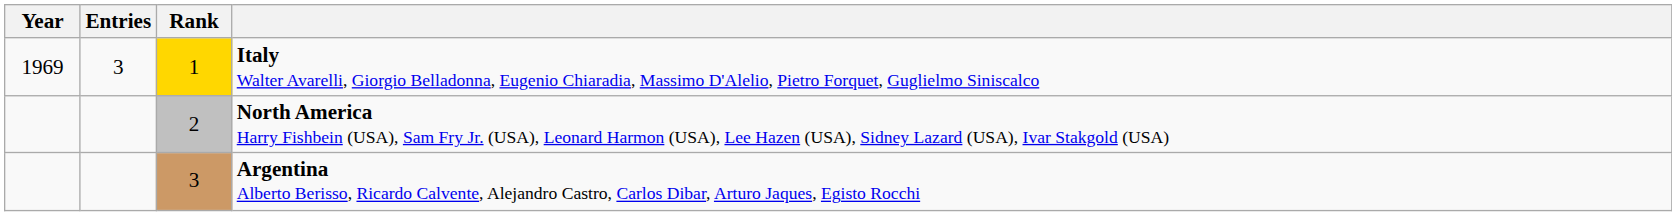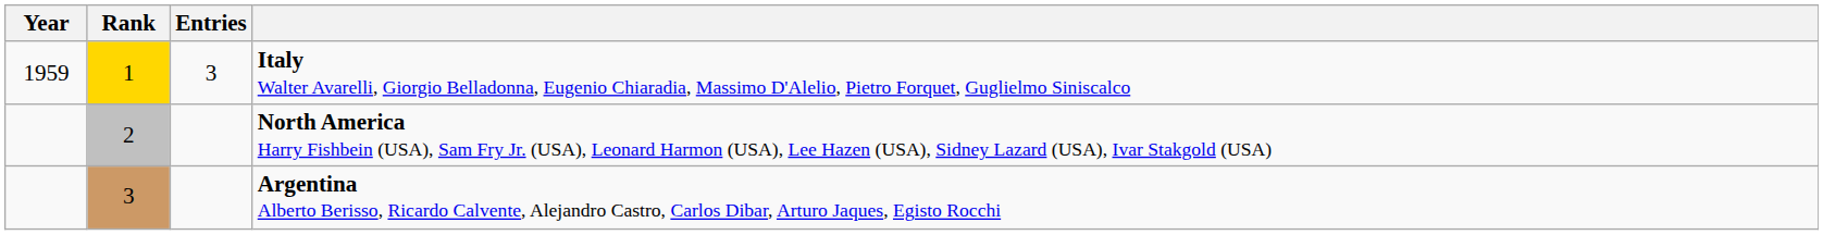columns swapped: Entries <-> Rank
row 2 | Year: 1969 -> 1959
